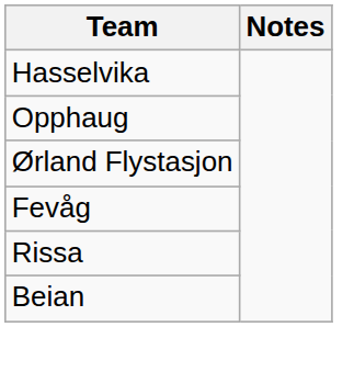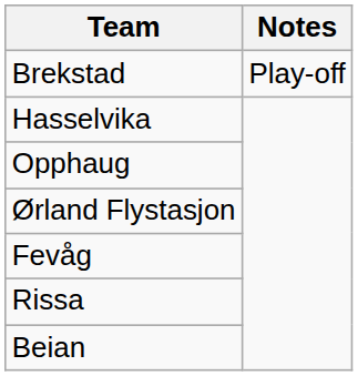+ row: Brekstad | Play-off
